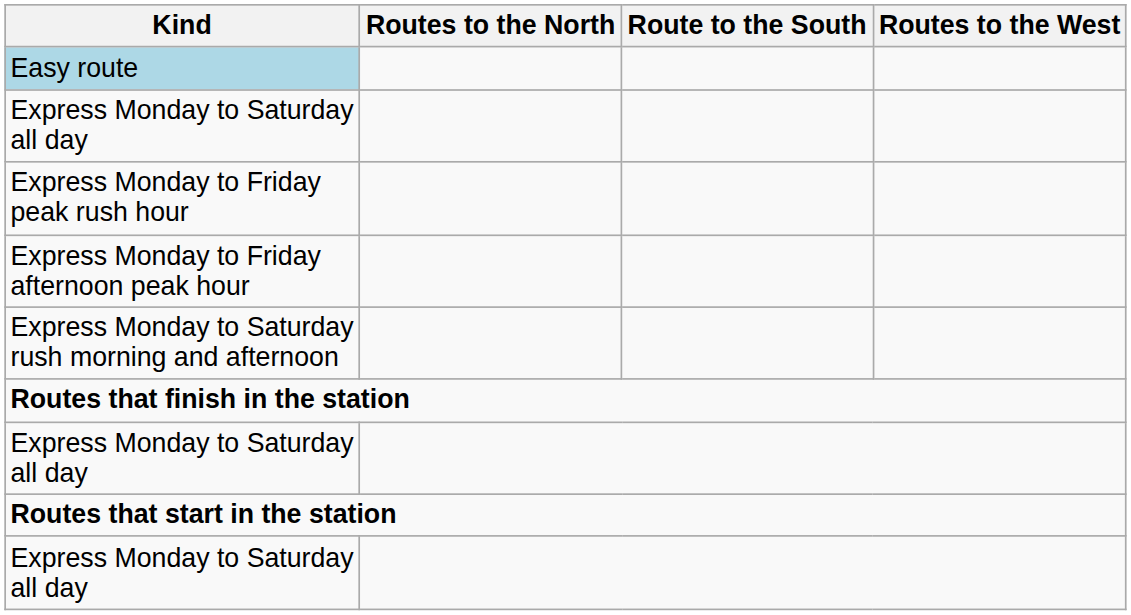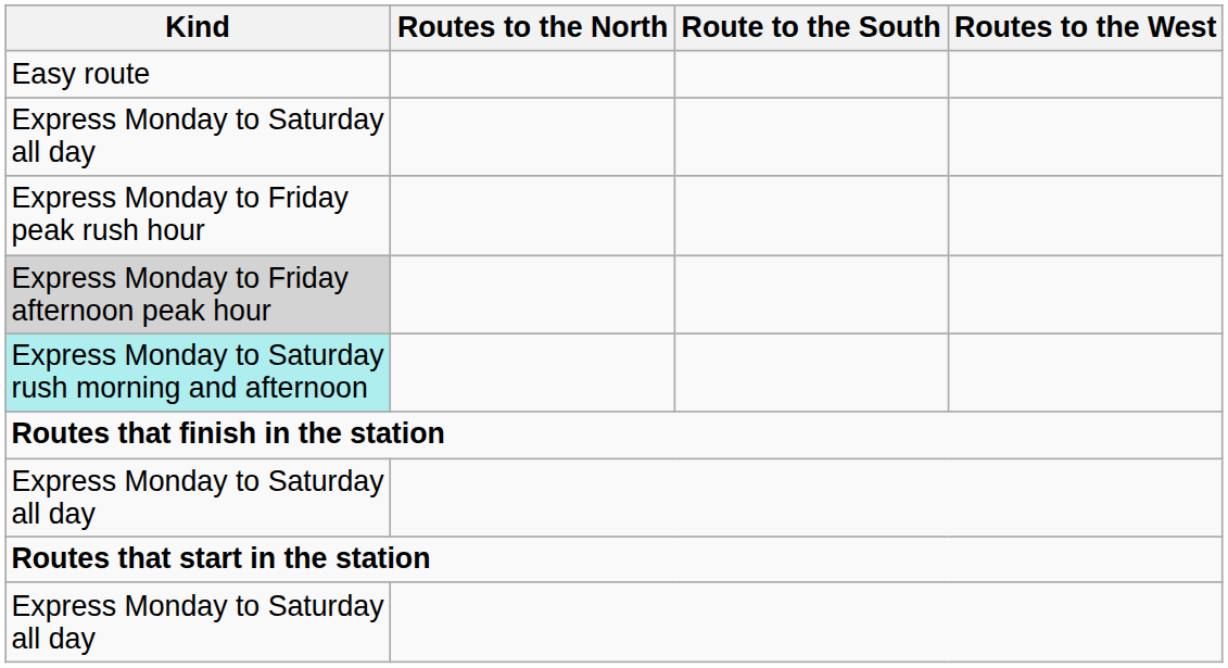Easy route | Kind: lightblue background -> no background
Express Monday to Friday afternoon peak hour | Kind: no background -> lightgrey background
Express Monday to Saturday rush morning and afternoon | Kind: no background -> paleturquoise background
